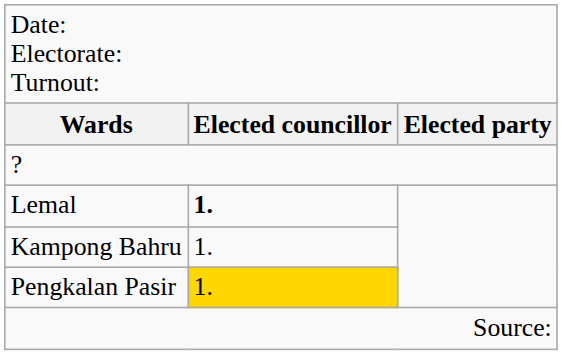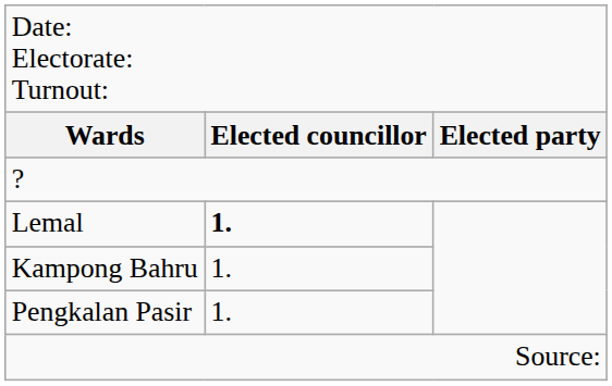Pengkalan Pasir | column 2: gold background -> no background
